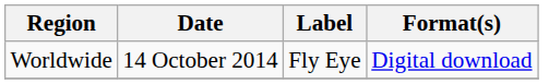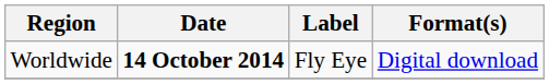Worldwide | Date: normal -> bold
